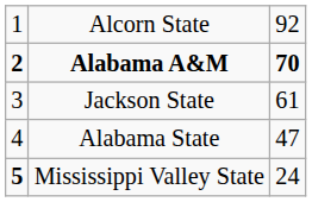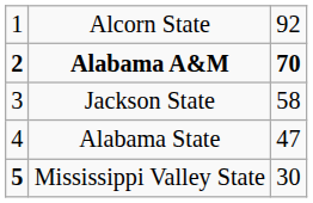Jackson State | column 3: 61 -> 58
Mississippi Valley State | column 3: 24 -> 30
